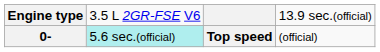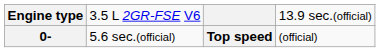Top speed | column 2: paleturquoise background -> no background
